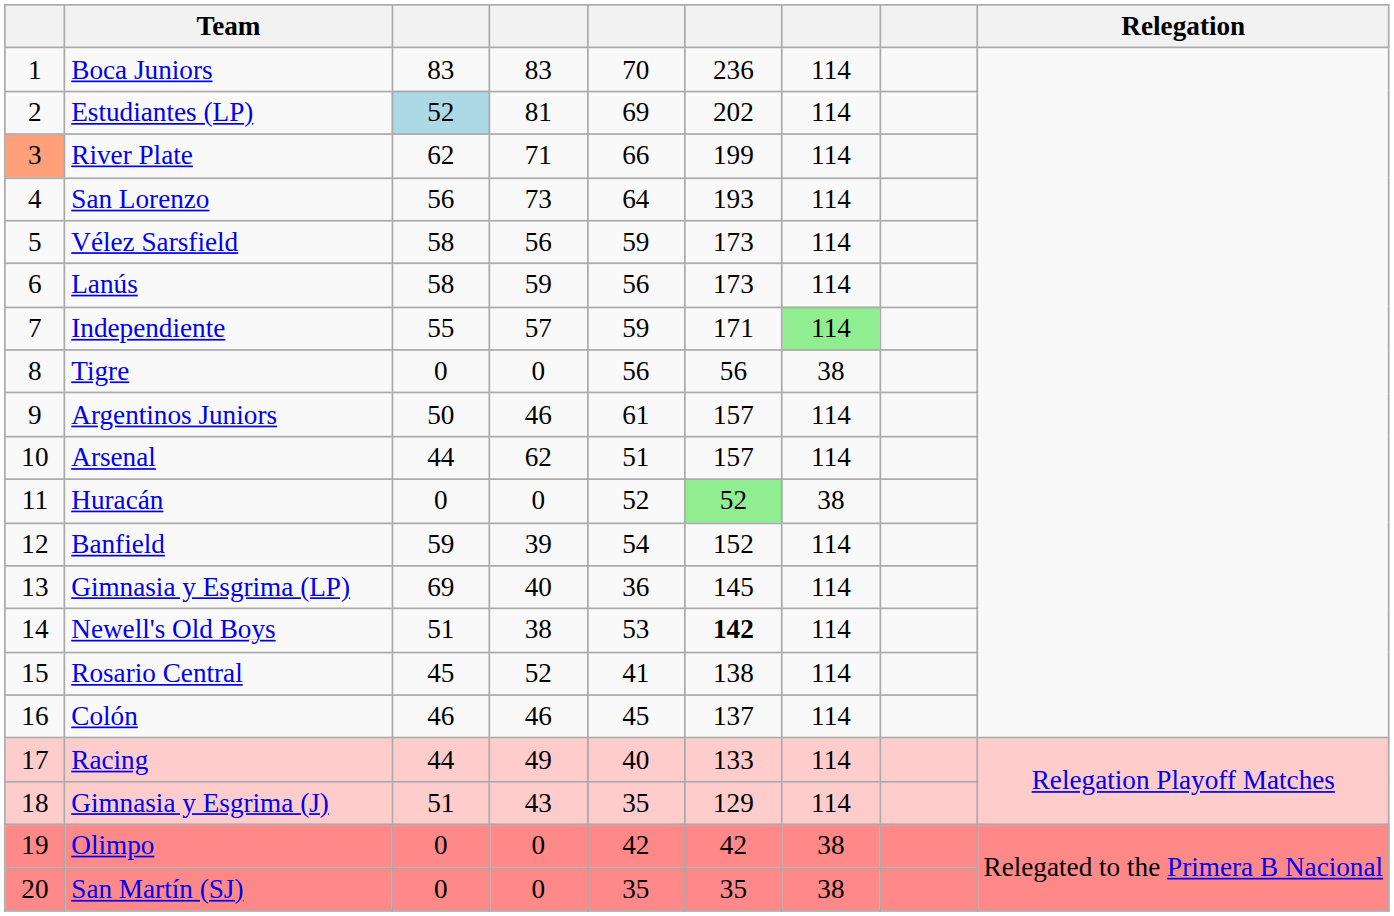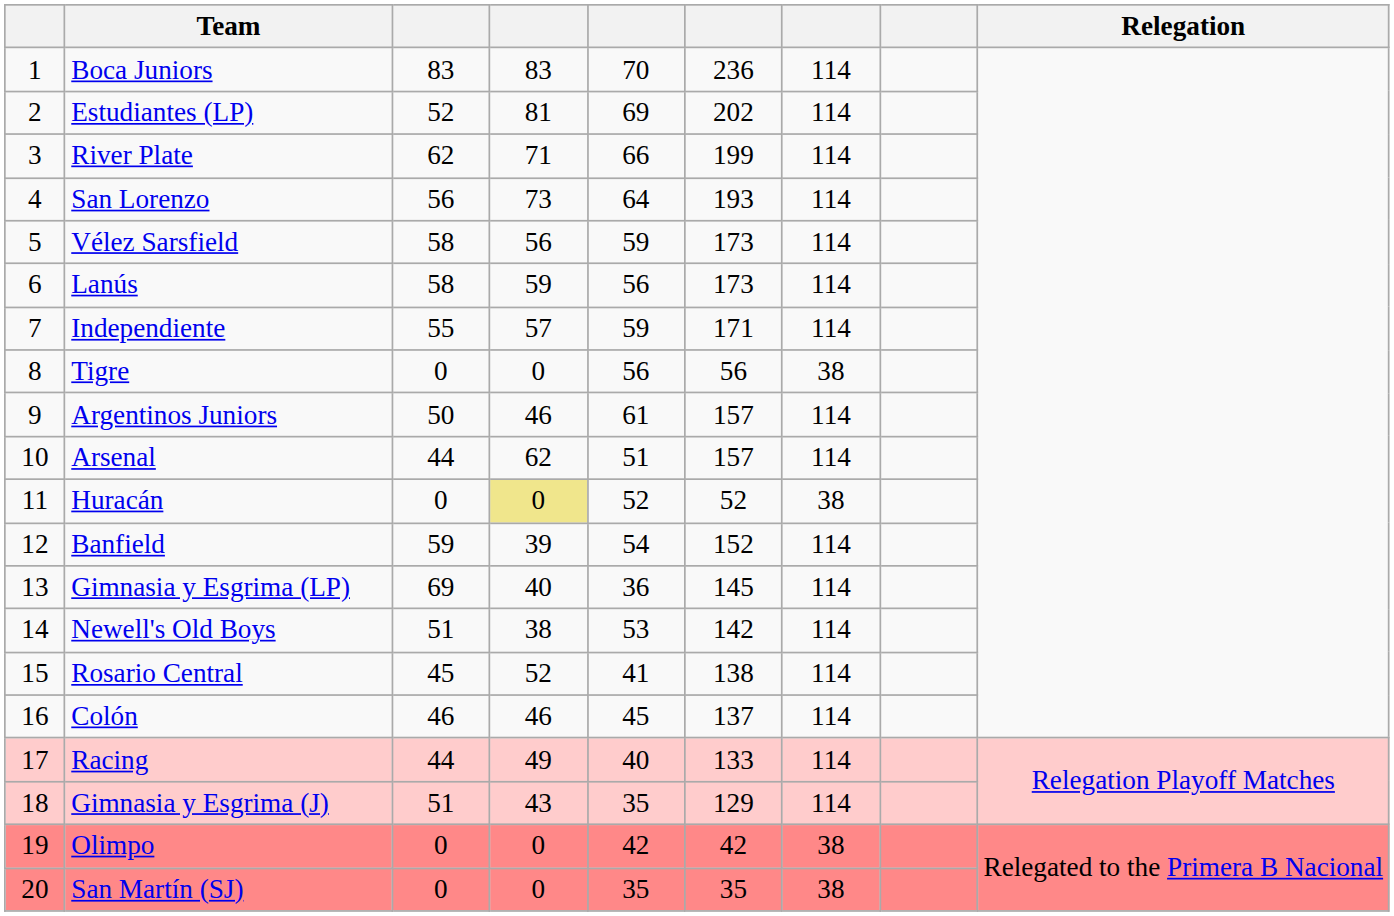Estudiantes (LP) | column 3: lightblue background -> no background
River Plate | column 1: lightsalmon background -> no background
Independiente | column 7: lightgreen background -> no background
Huracán | column 4: no background -> khaki background
Huracán | column 6: lightgreen background -> no background
Newell's Old Boys | column 6: bold -> normal
